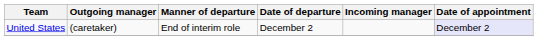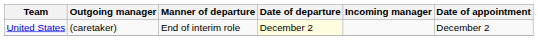United States | Date of departure: no background -> lightyellow background
United States | Date of appointment: lavender background -> no background
